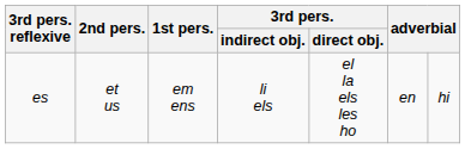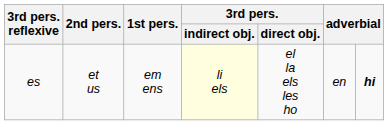es | 3rd pers. / indirect obj.: no background -> lightyellow background
es | column 7: normal -> bold
